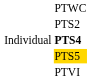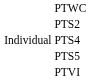PTS4 | column 2: bold -> normal
PTS5 | column 2: gold background -> no background
